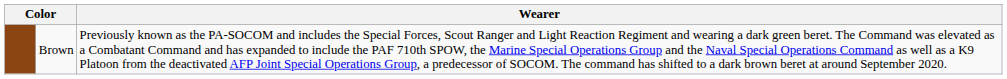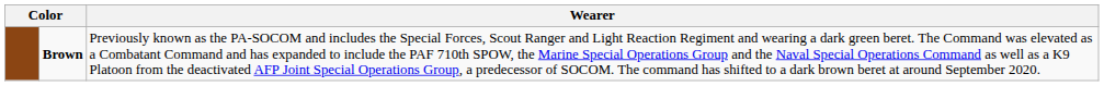Brown | column 2: normal -> bold
